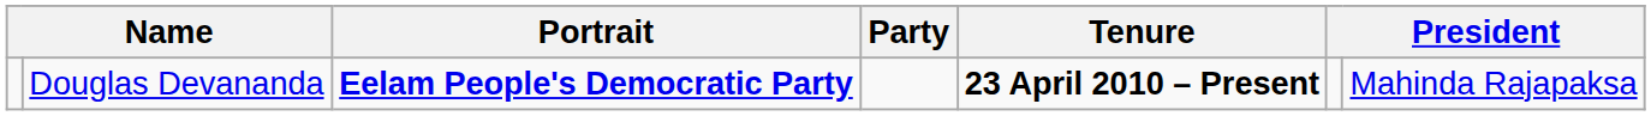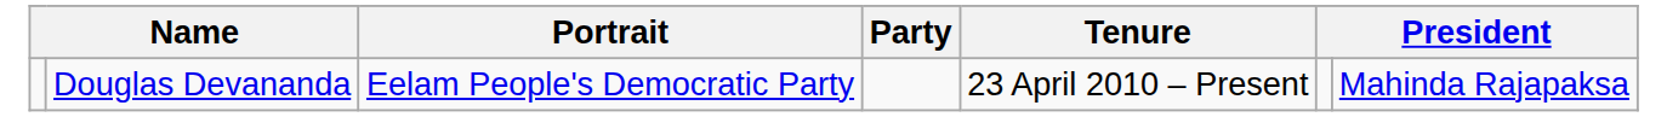Douglas Devananda | Portrait: bold -> normal
Douglas Devananda | Tenure: bold -> normal
